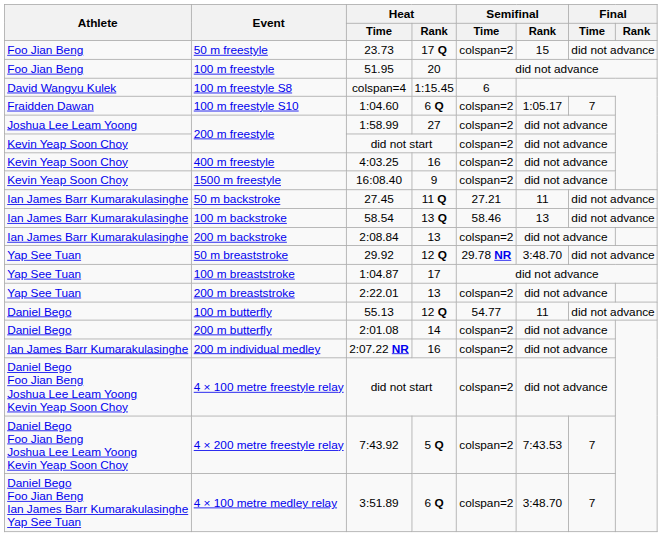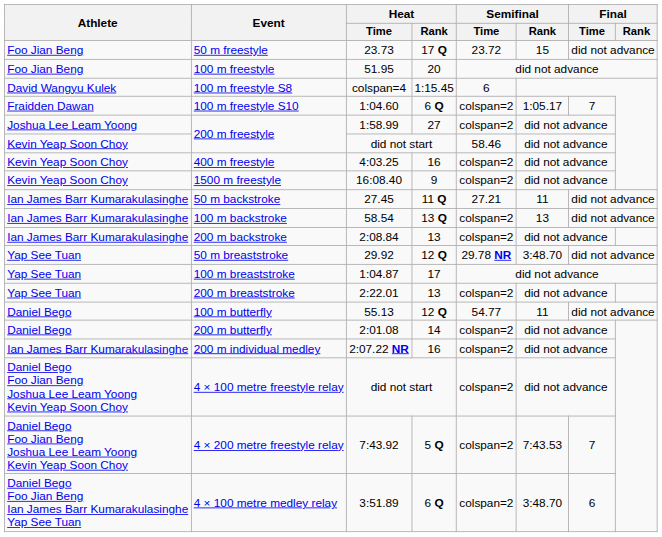50 m freestyle | Semifinal / Time: colspan=2 -> 23.72
200 m freestyle / did not start | Semifinal / Time: colspan=2 -> 58.46
100 m backstroke | Semifinal / Time: 58.46 -> colspan=2
4 × 100 metre medley relay | Final / Time: 7 -> 6
